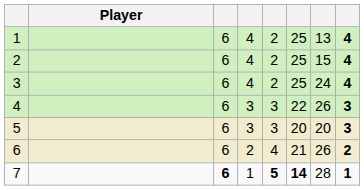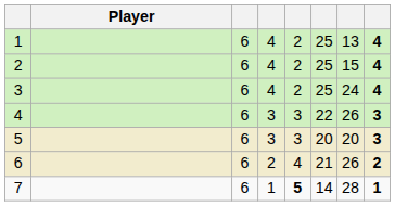7 | column 3: bold -> normal
7 | column 6: bold -> normal
